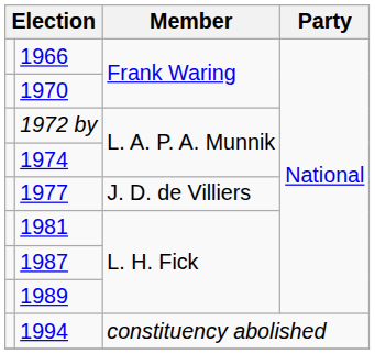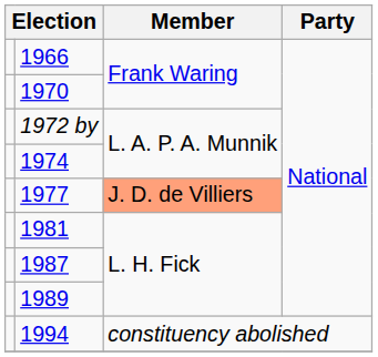1977 | Member: no background -> lightsalmon background
